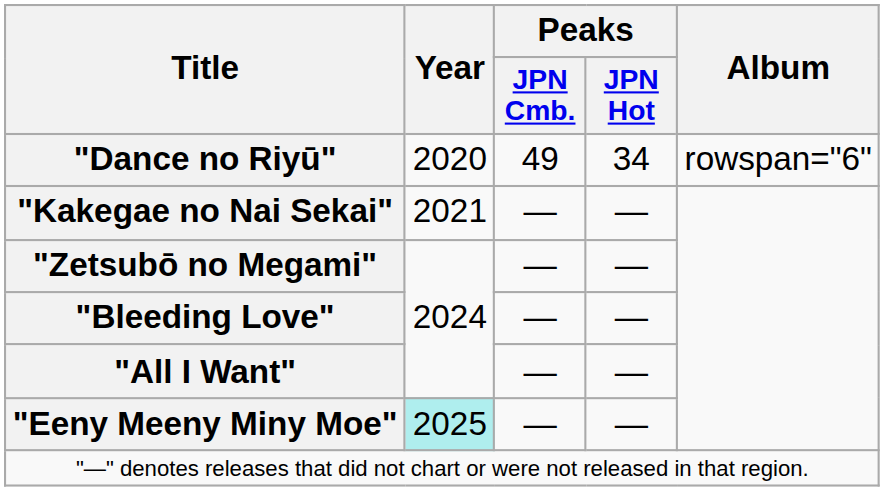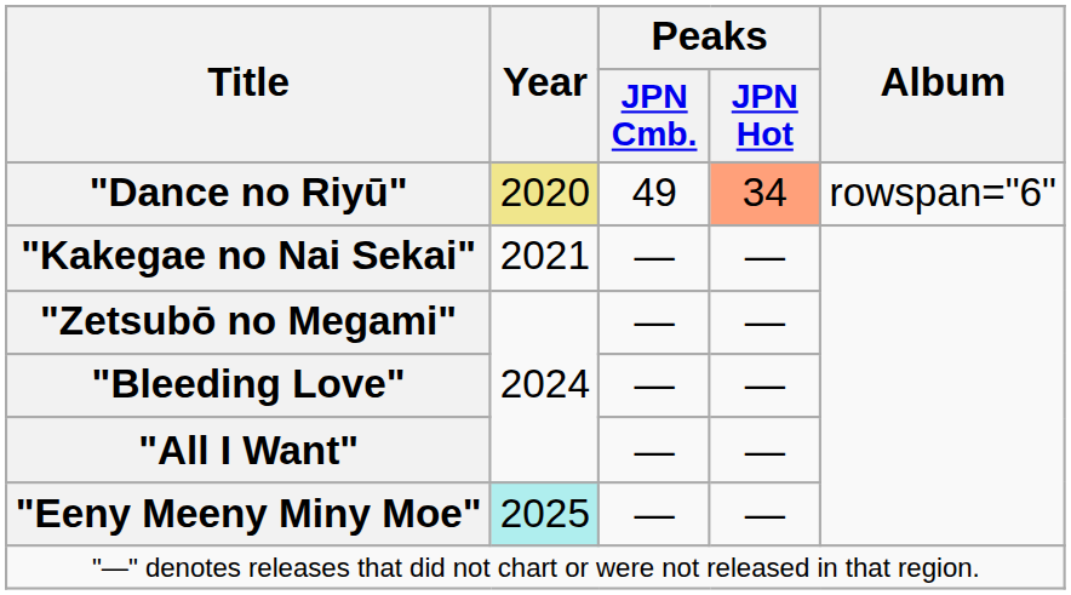"Dance no Riyū" | Year: no background -> khaki background
"Dance no Riyū" | Peaks / JPN Hot: no background -> lightsalmon background
